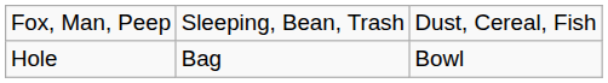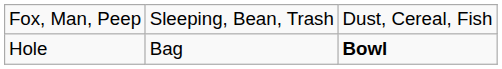Hole | column 3: normal -> bold
